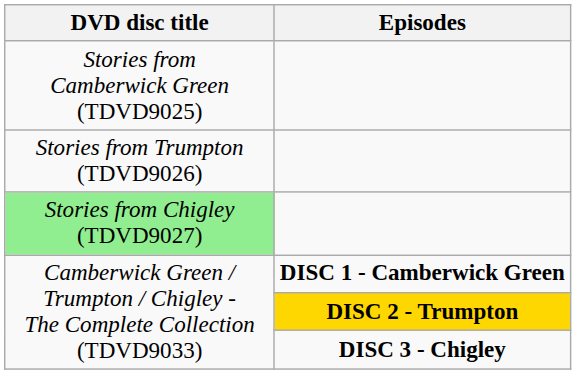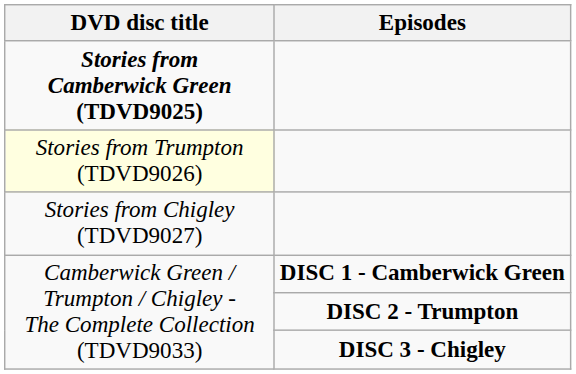row 2 | DVD disc title: normal -> bold
row 3 | DVD disc title: no background -> lightyellow background
row 4 | DVD disc title: lightgreen background -> no background
row 6 | Episodes: gold background -> no background
